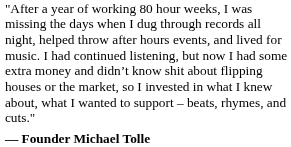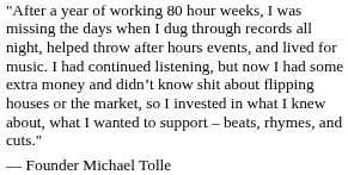row 2 | column 1: bold -> normal
